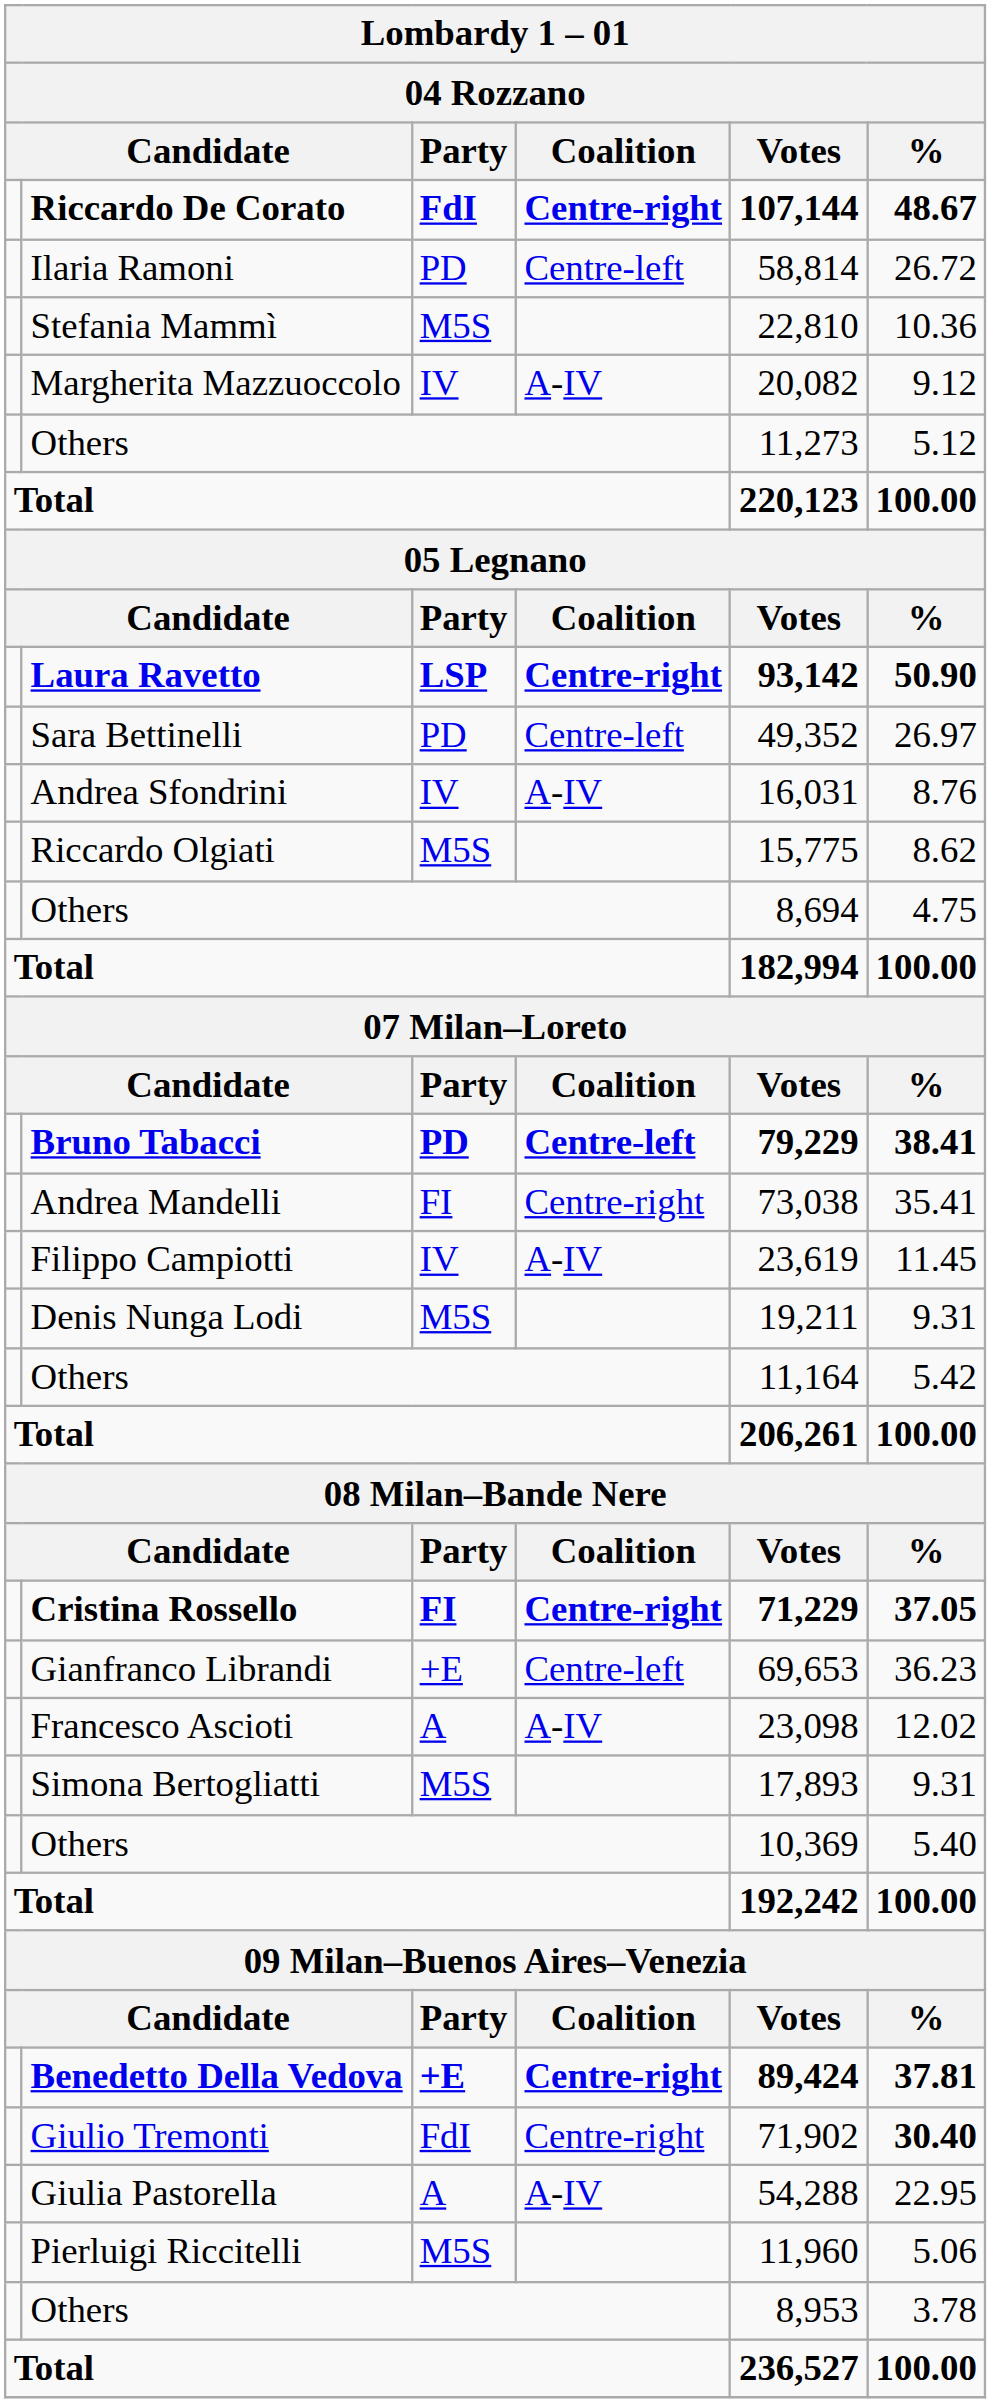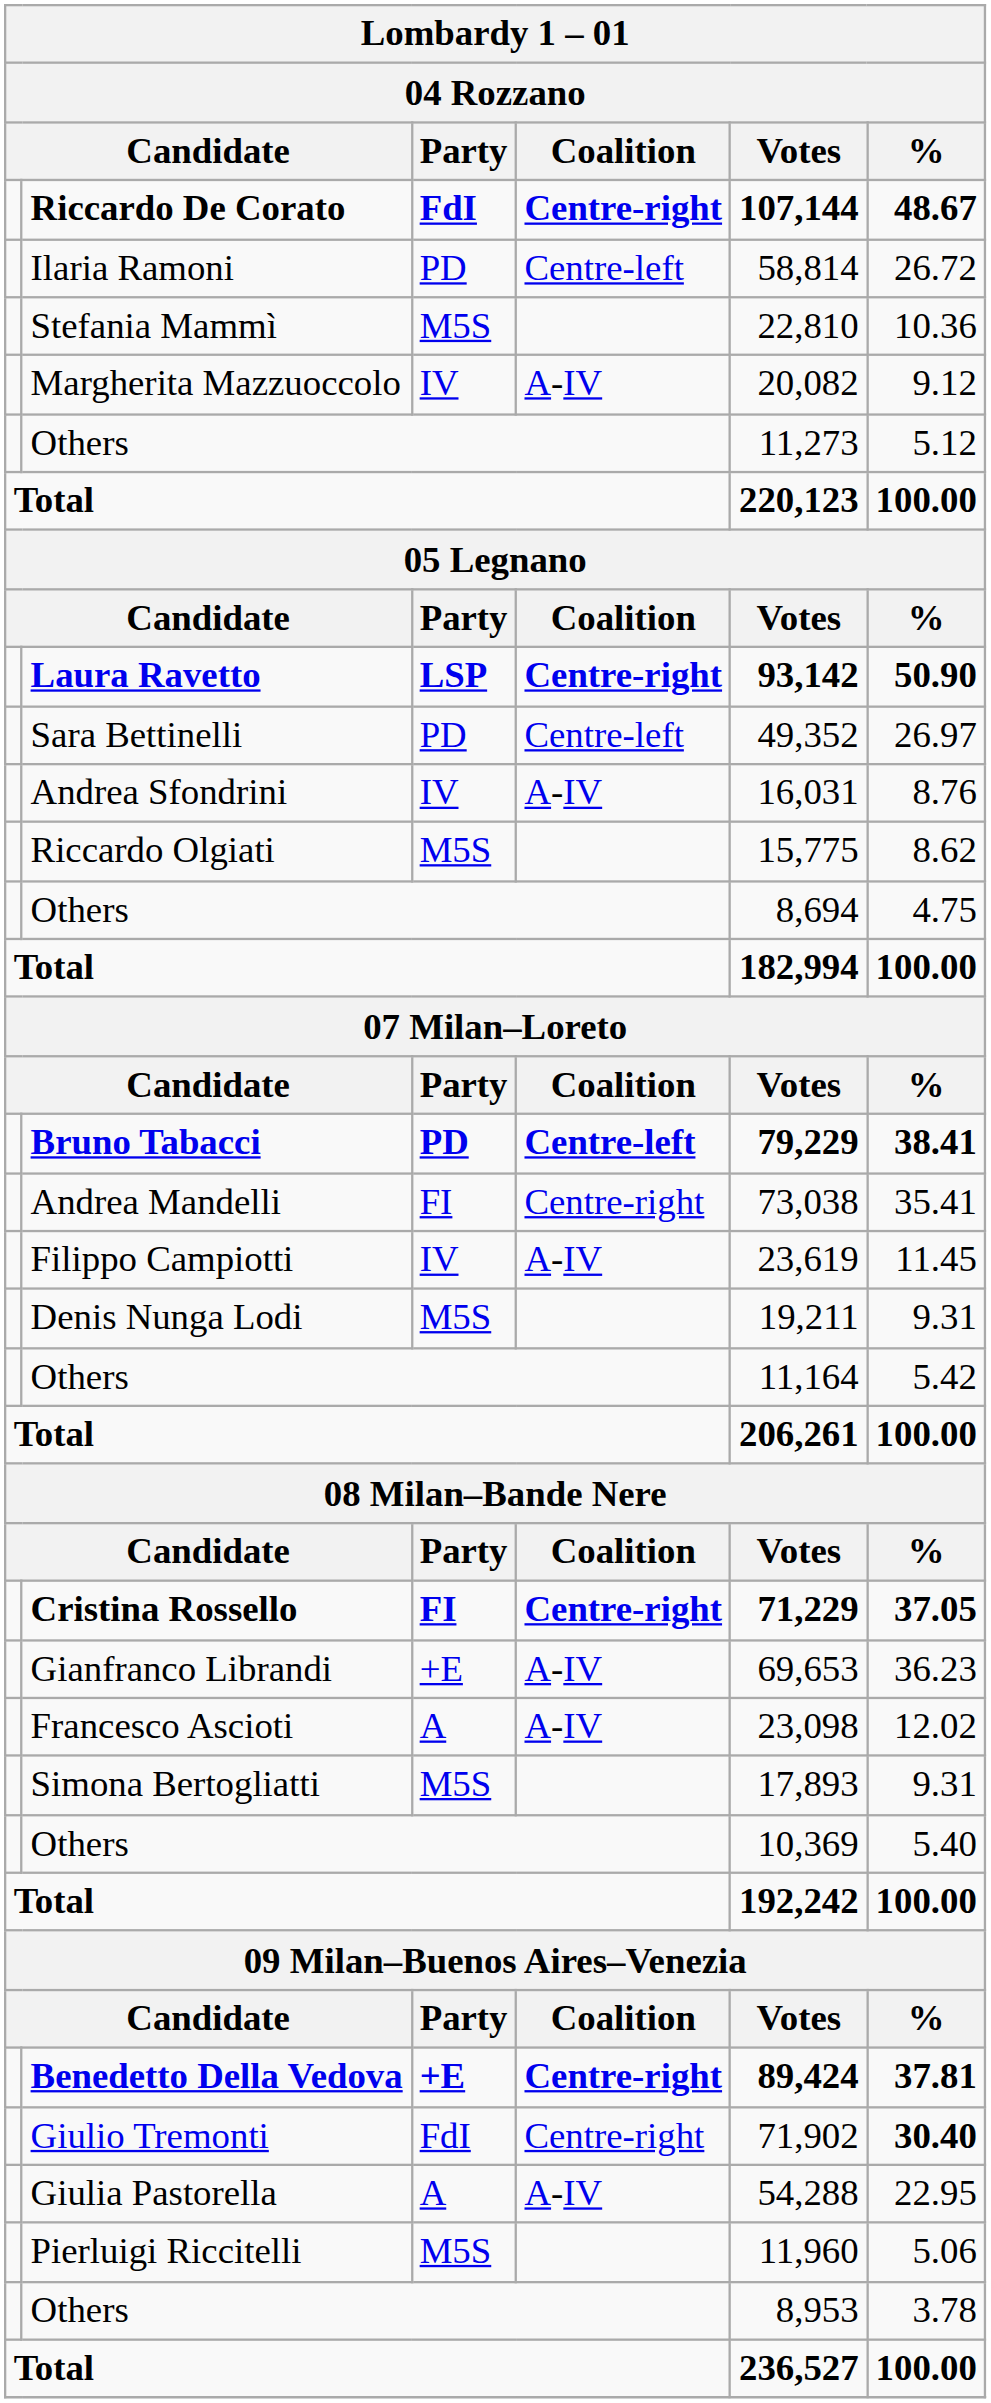Gianfranco Librandi | Coalition: Centre-left -> A-IV
